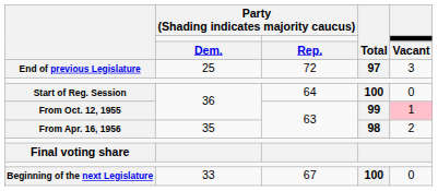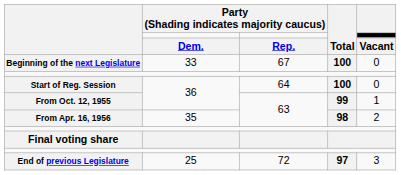rows swapped: End of previous Legislature <-> Beginning of the next Legislature
From Oct. 12, 1955 | column 5: pink background -> no background
